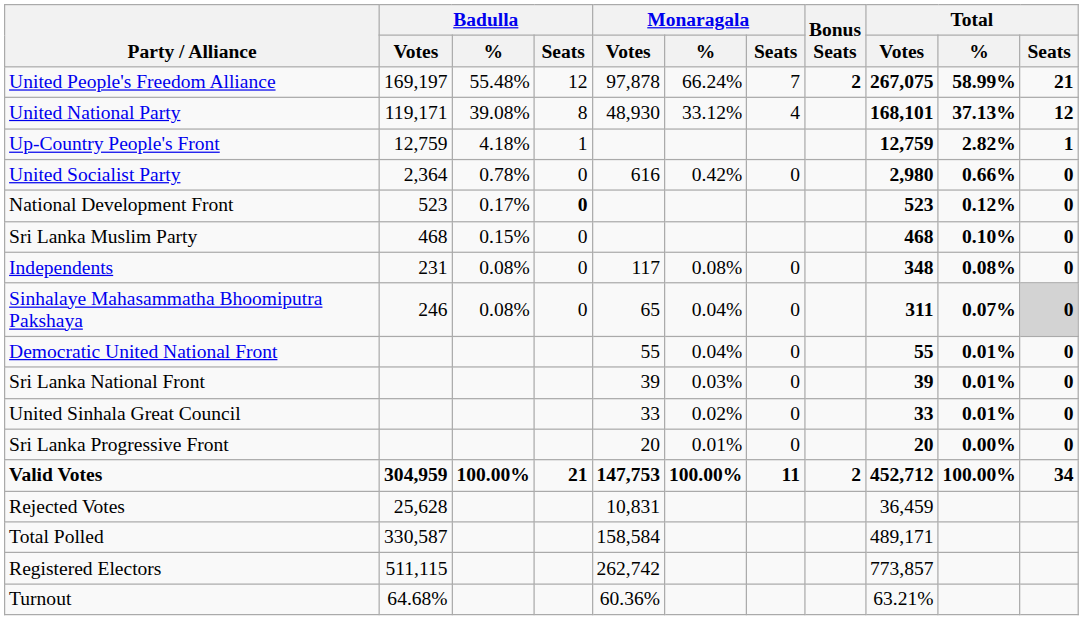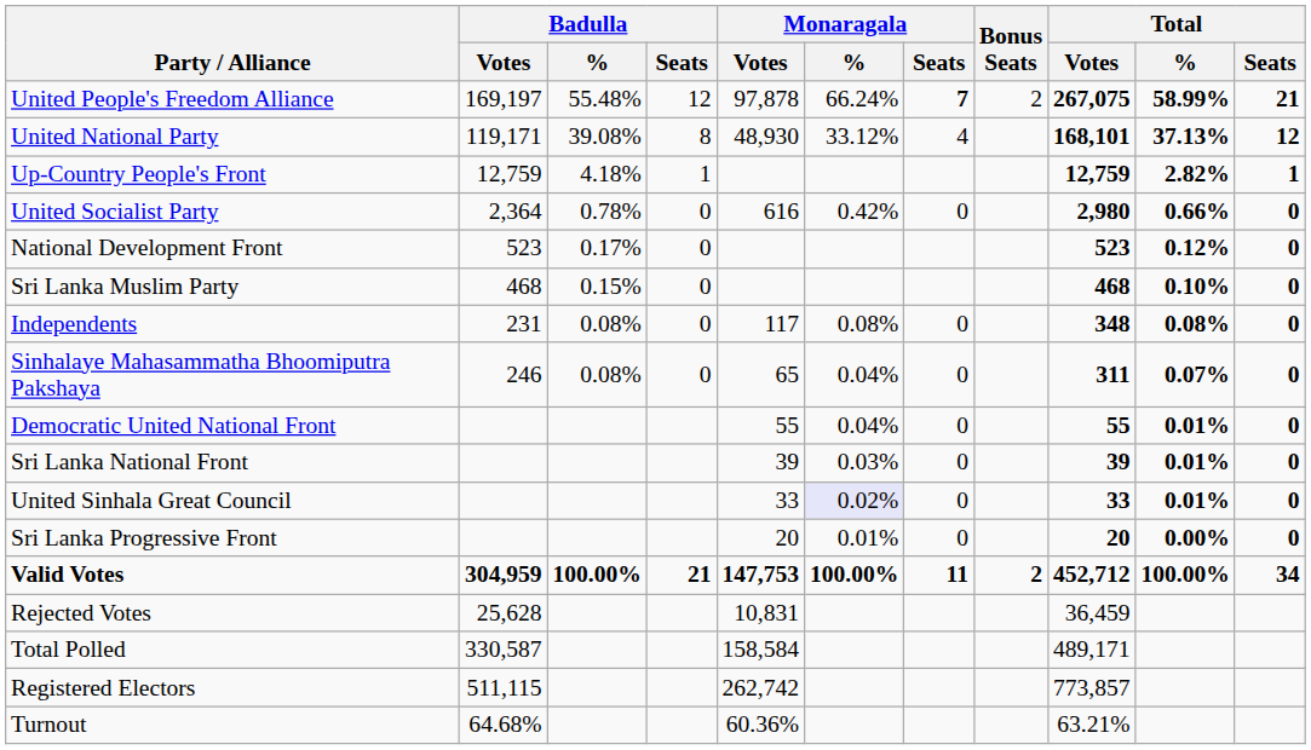United People's Freedom Alliance | Monaragala / Seats: normal -> bold
United People's Freedom Alliance | Bonus Seats: bold -> normal
National Development Front | Badulla / Seats: bold -> normal
Sinhalaye Mahasammatha Bhoomiputra Pakshaya | Total / Seats: lightgrey background -> no background
United Sinhala Great Council | Monaragala / %: no background -> lavender background
